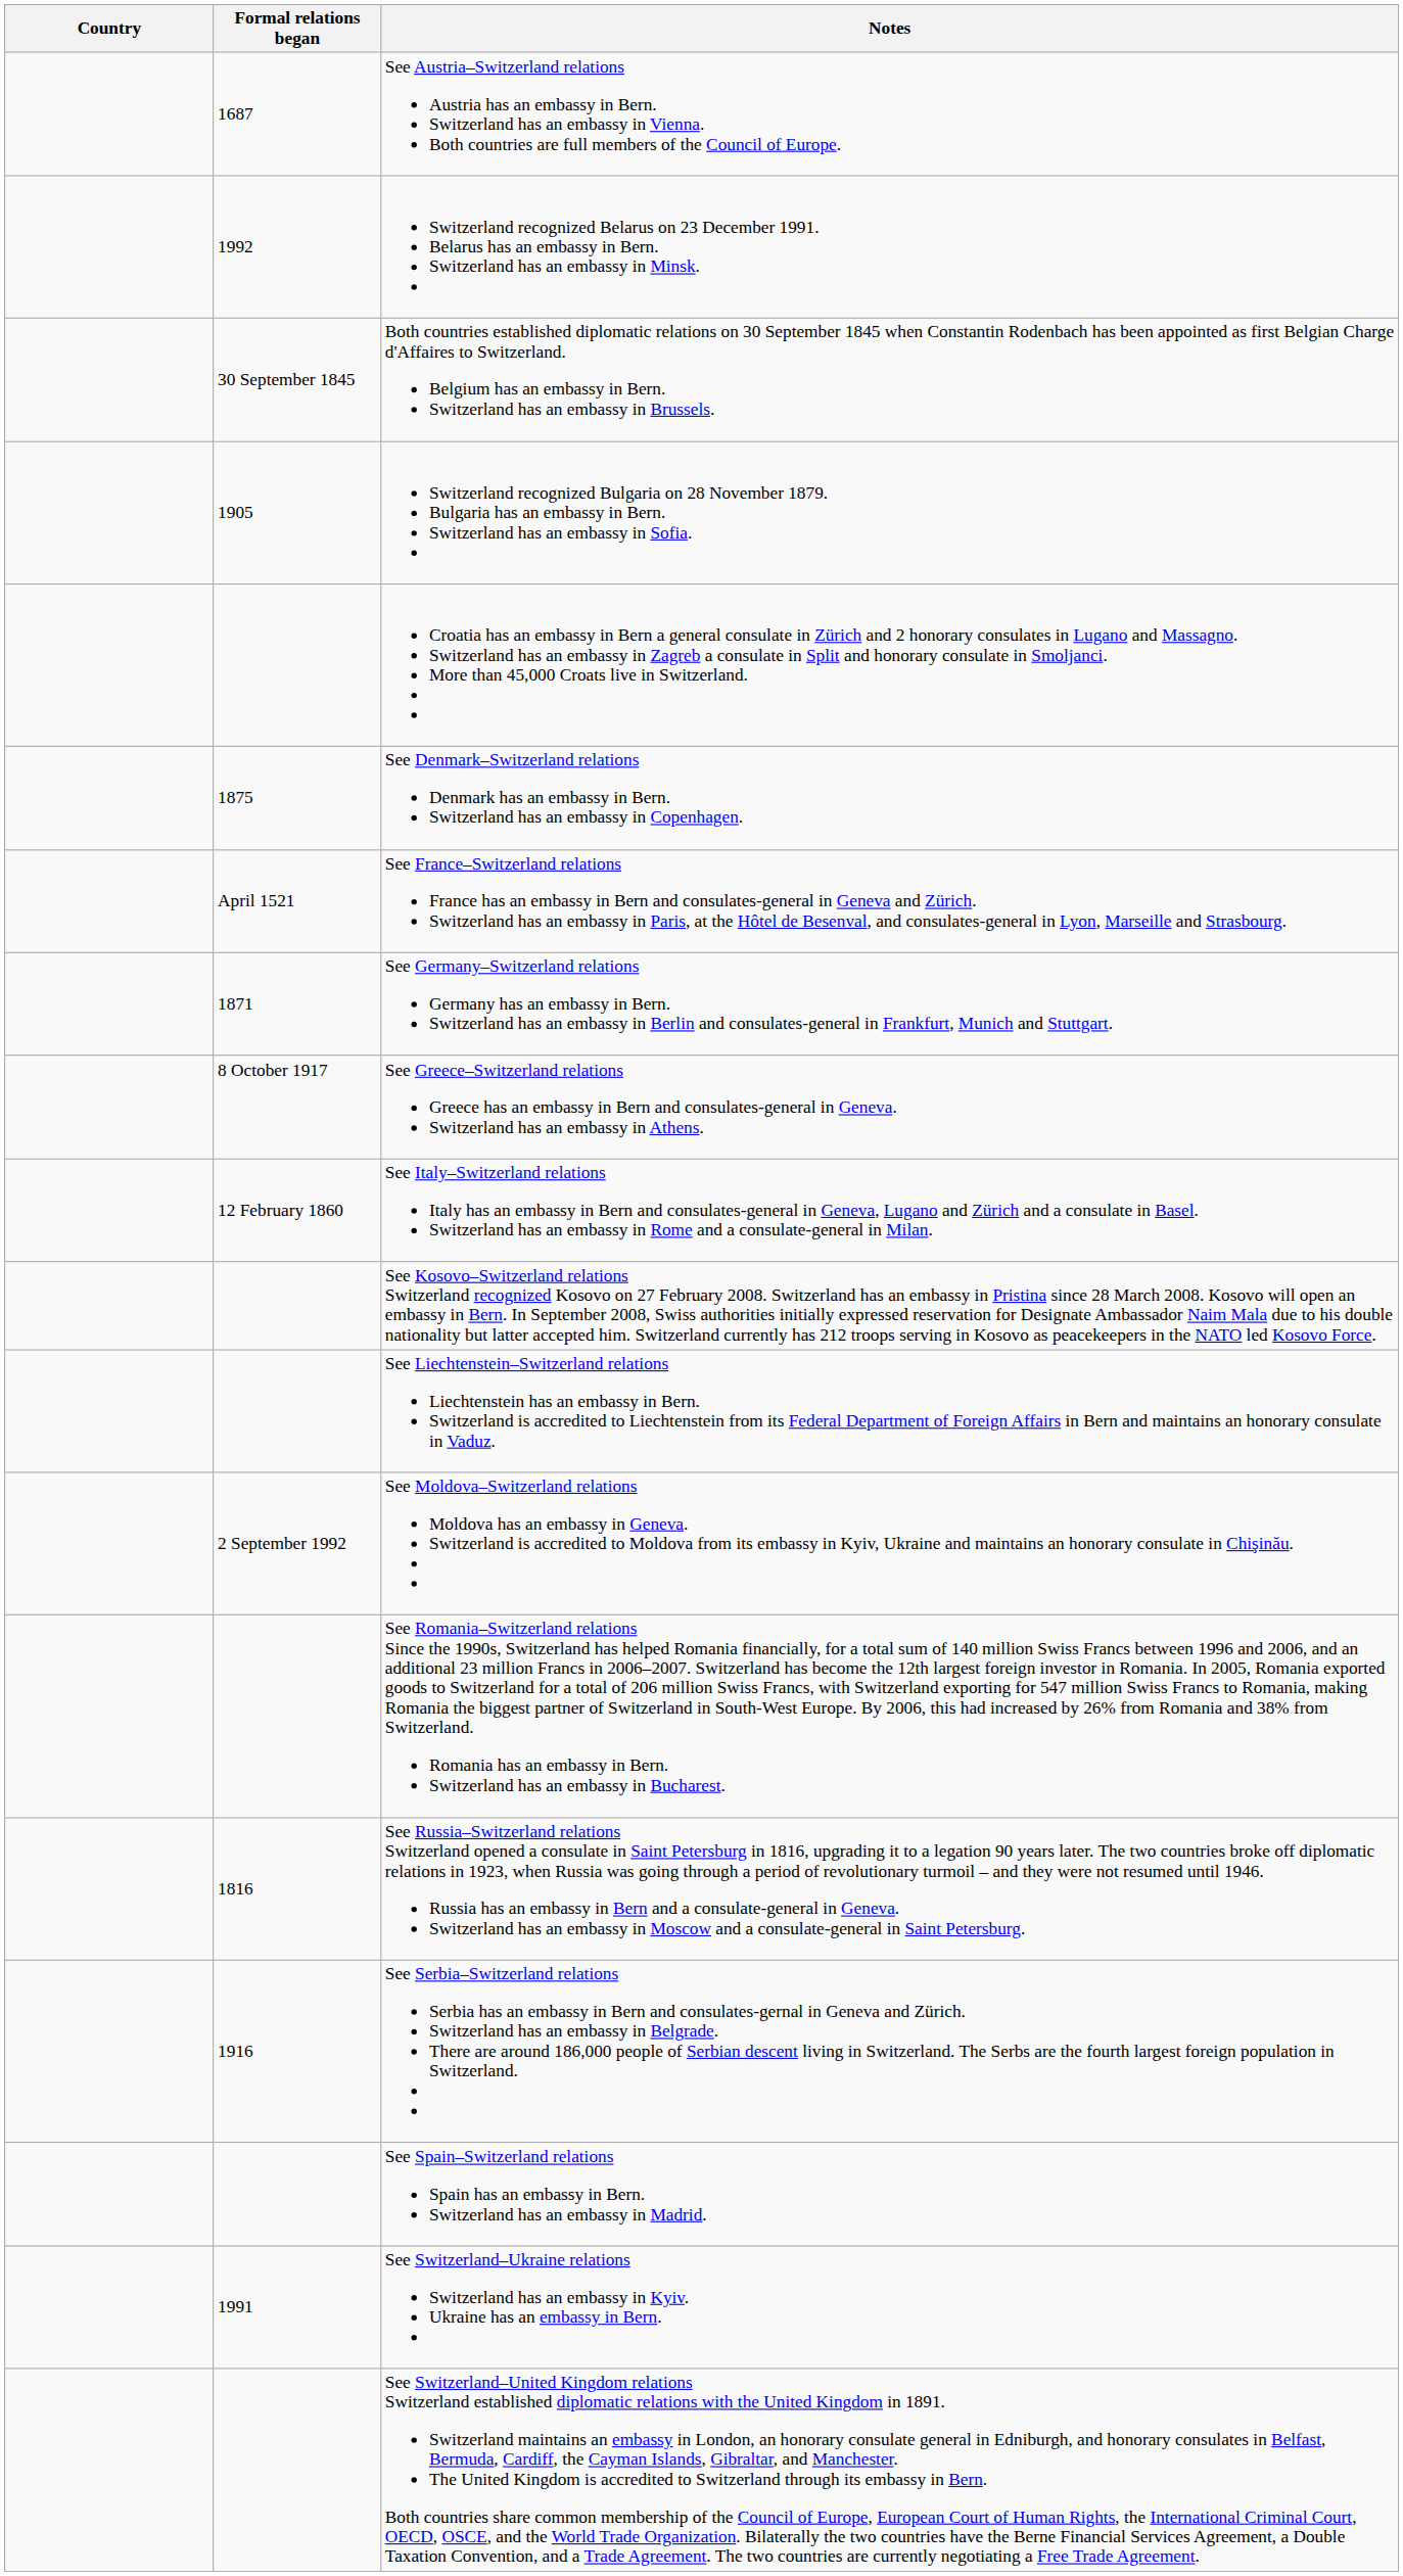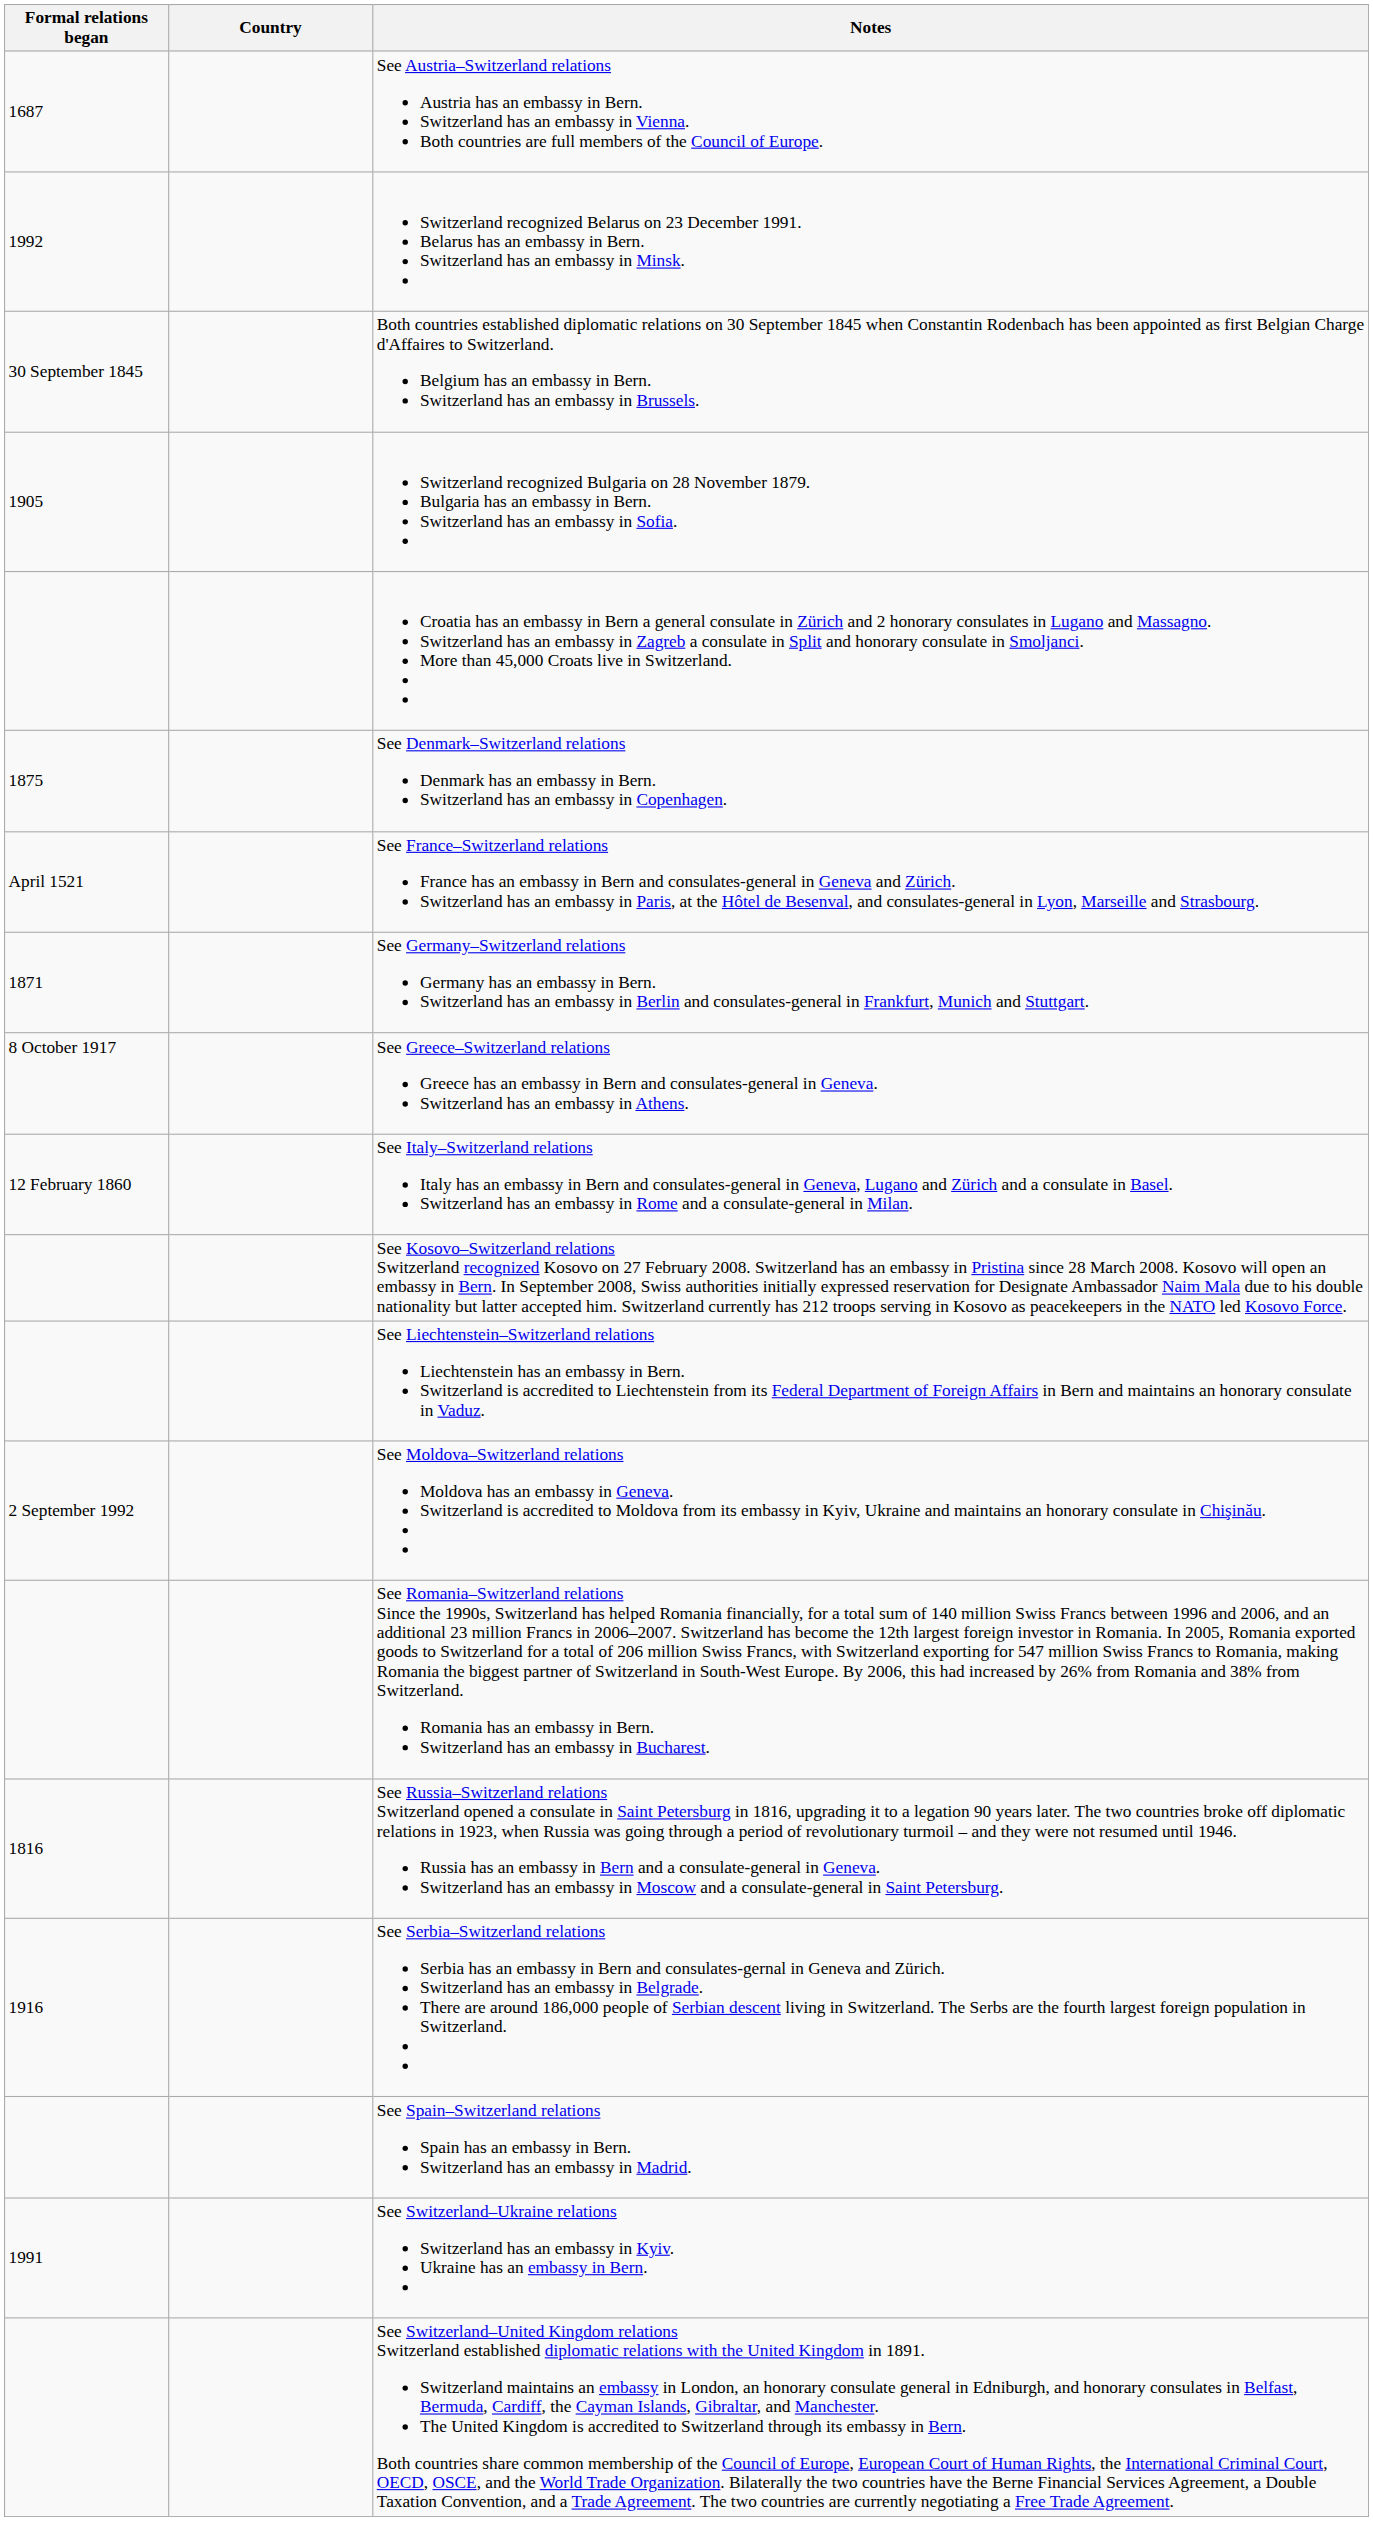columns swapped: Country <-> Formal relations began
